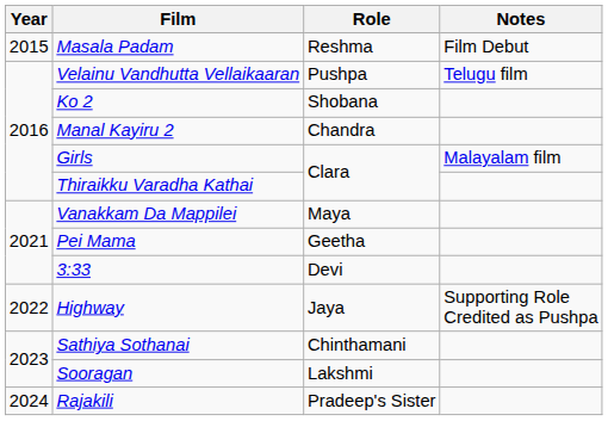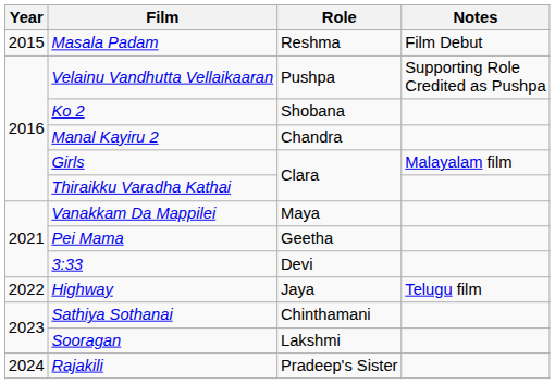Velainu Vandhutta Vellaikaaran | Notes: Telugu film -> Supporting Role Credited as Pushpa
Highway | Notes: Supporting Role Credited as Pushpa -> Telugu film
